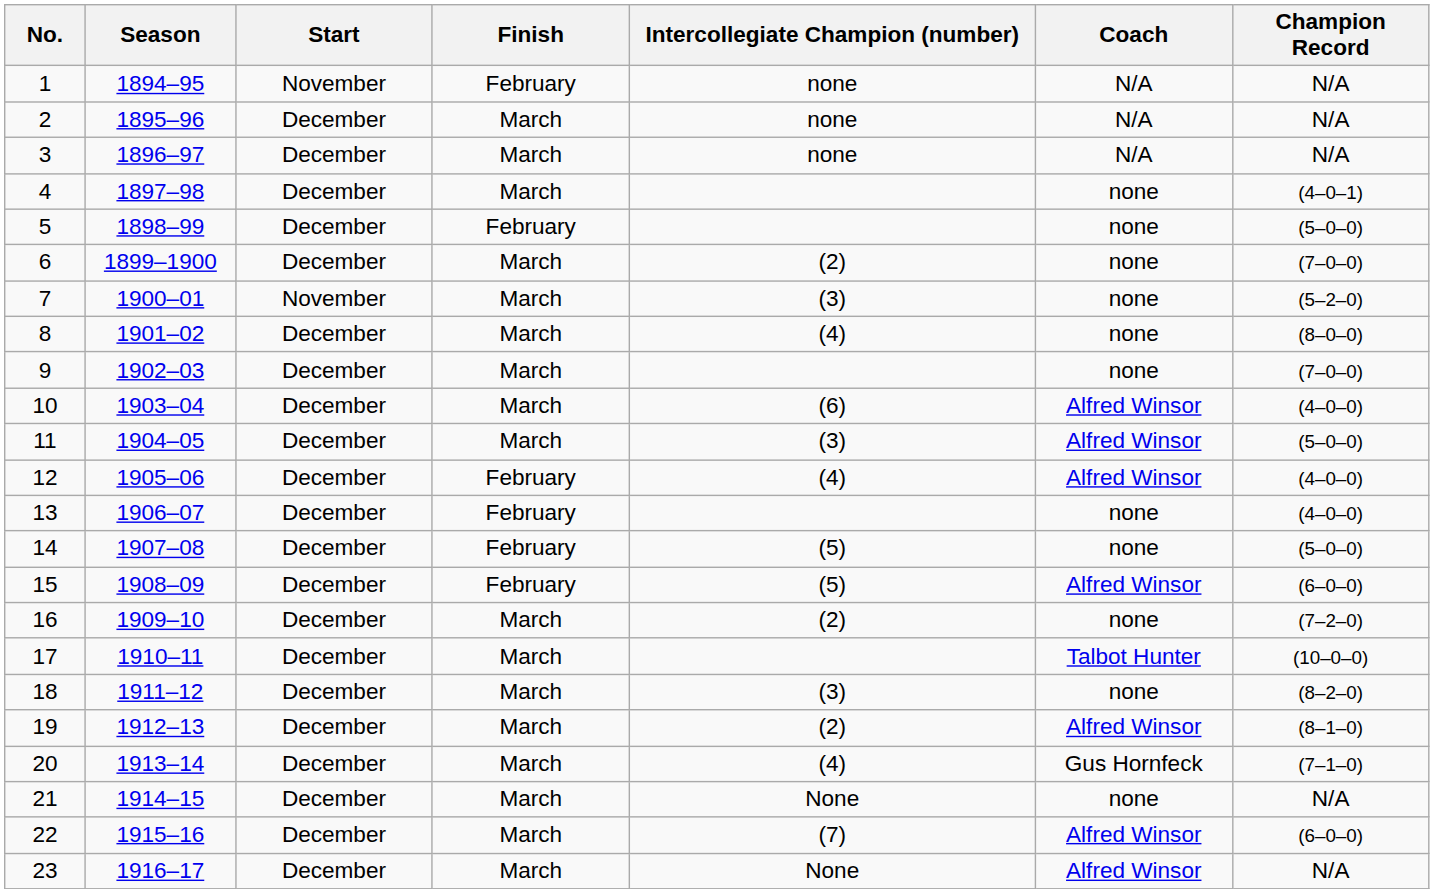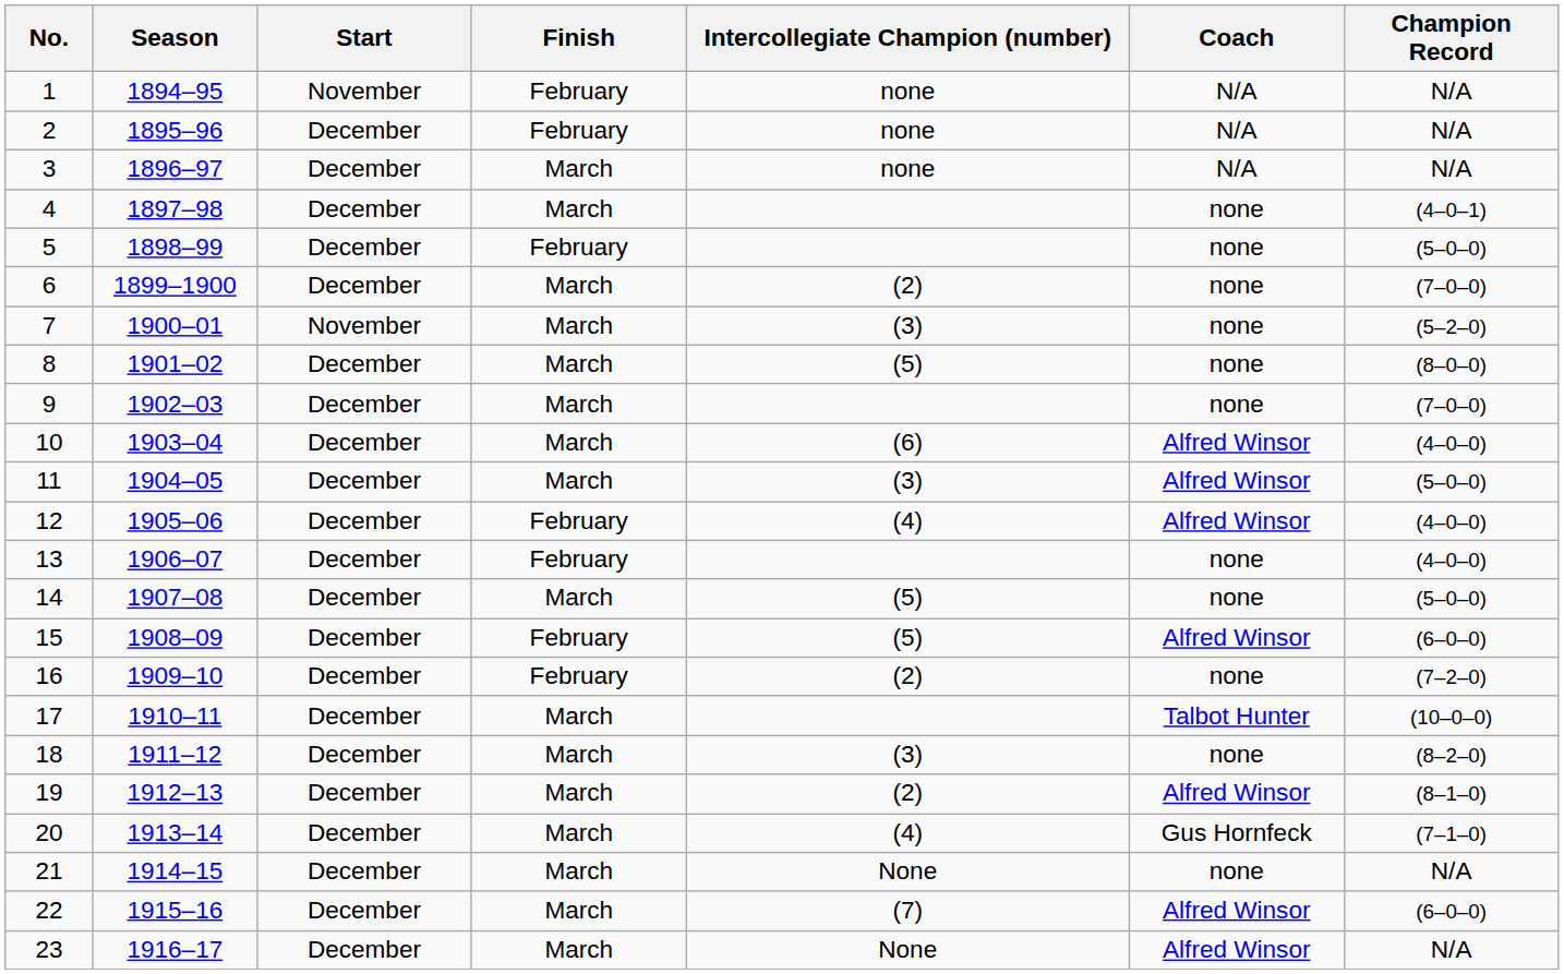2 | Finish: March -> February
8 | Intercollegiate Champion (number): (4) -> (5)
14 | Finish: February -> March
16 | Finish: March -> February
